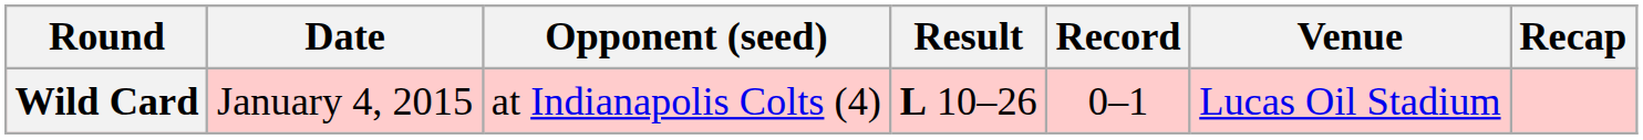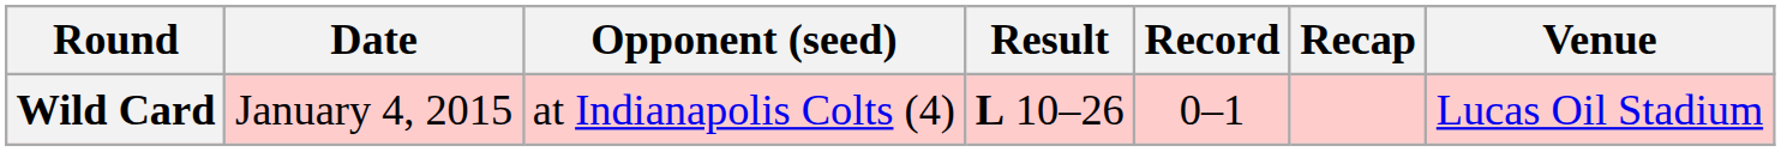columns swapped: Venue <-> Recap
